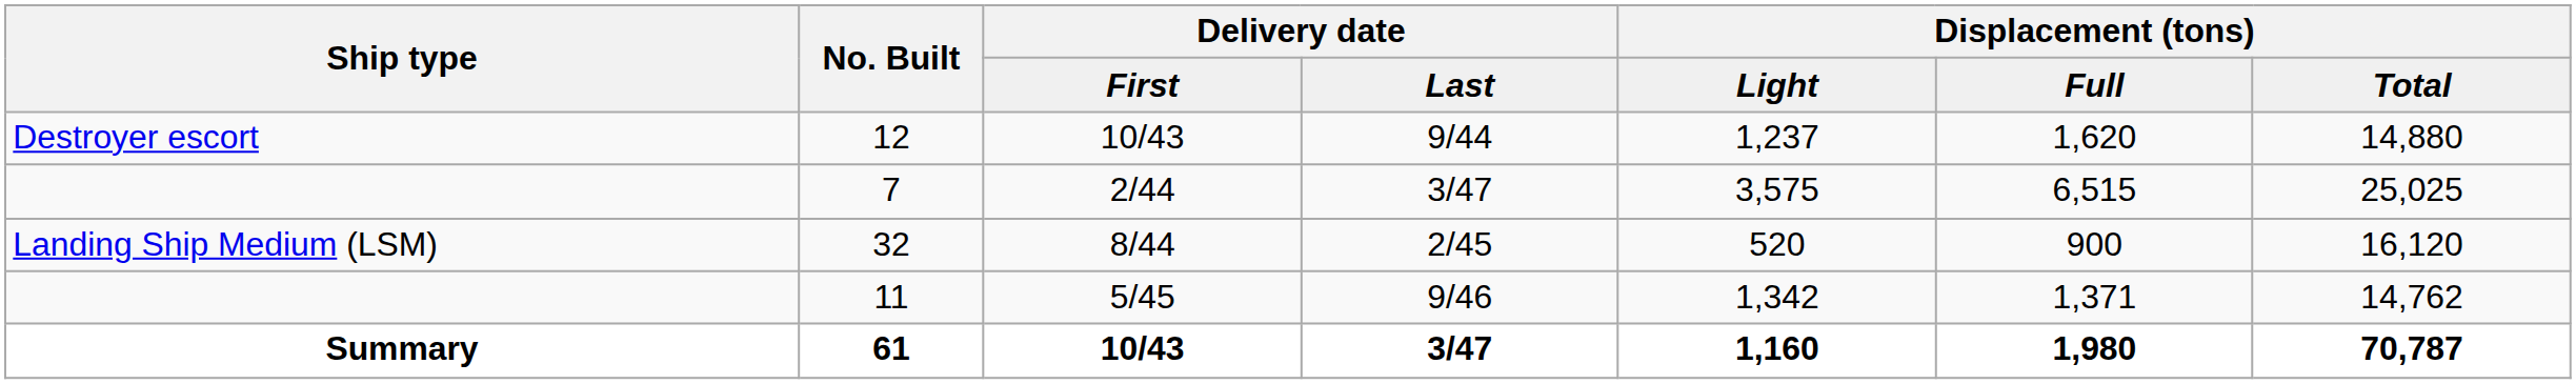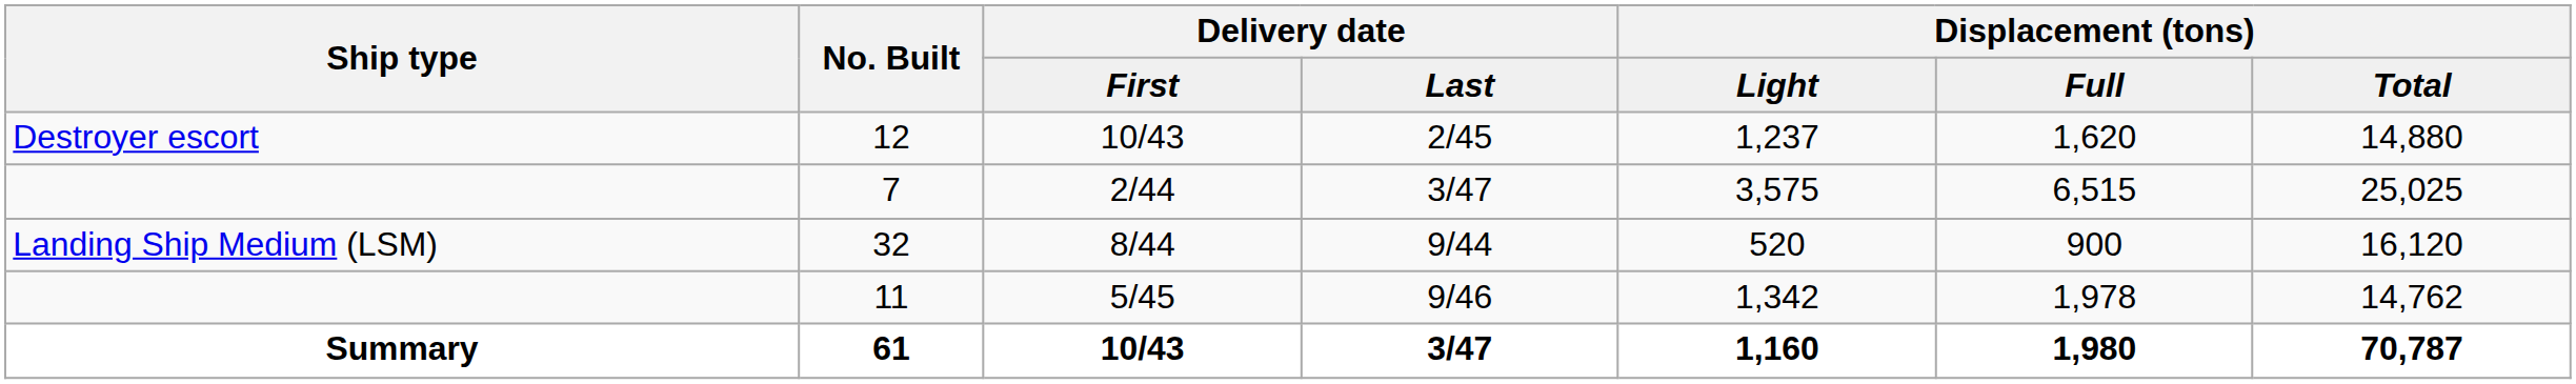12 | column 4: 9/44 -> 2/45
32 | column 4: 2/45 -> 9/44
11 | column 6: 1,371 -> 1,978
